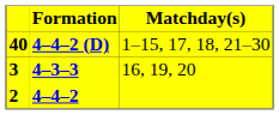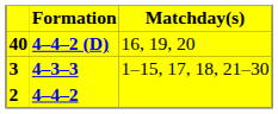40 | Matchday(s): 1–15, 17, 18, 21–30 -> 16, 19, 20
3 | Matchday(s): 16, 19, 20 -> 1–15, 17, 18, 21–30
